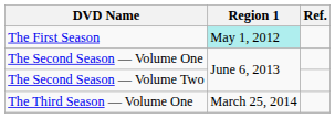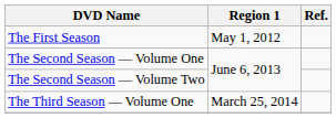The First Season | Region 1: paleturquoise background -> no background
